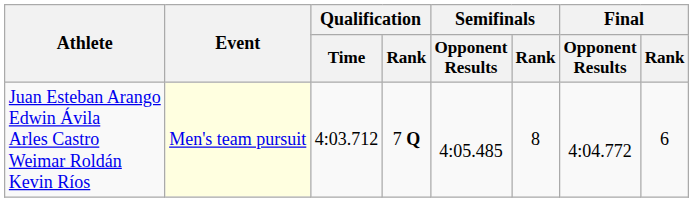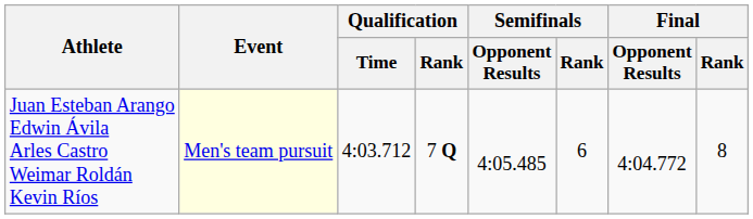row 3 | Semifinals / Rank: 8 -> 6
row 3 | Final / Rank: 6 -> 8
